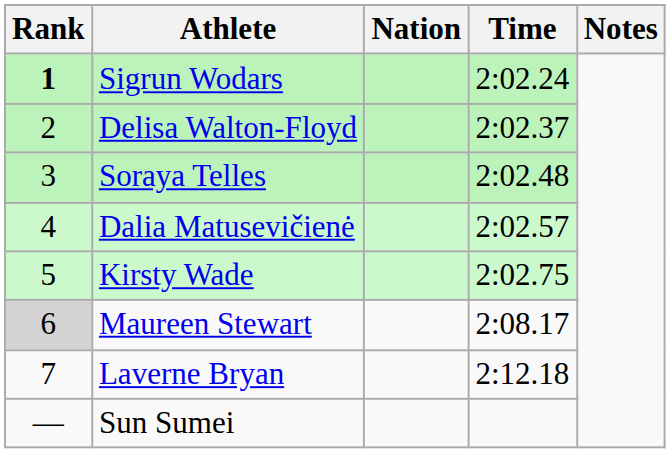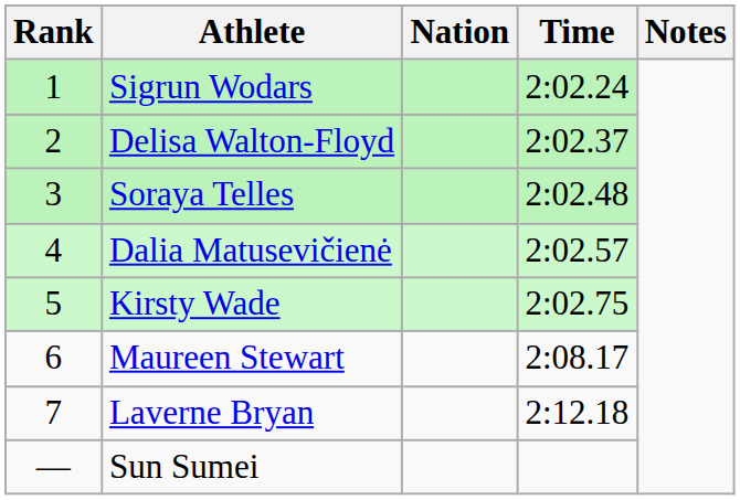Sigrun Wodars | Rank: bold -> normal
Maureen Stewart | Rank: lightgrey background -> no background
